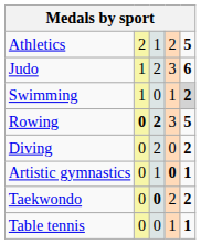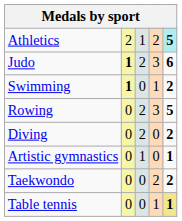Athletics | column 5: no background -> paleturquoise background
Judo | column 2: normal -> bold
Swimming | column 2: normal -> bold
Swimming | column 5: lightgrey background -> no background
Rowing | column 2: bold -> normal
Rowing | column 3: bold -> normal
Artistic gymnastics | column 4: bold -> normal
Taekwondo | column 3: bold -> normal
Table tennis | column 5: no background -> khaki background
